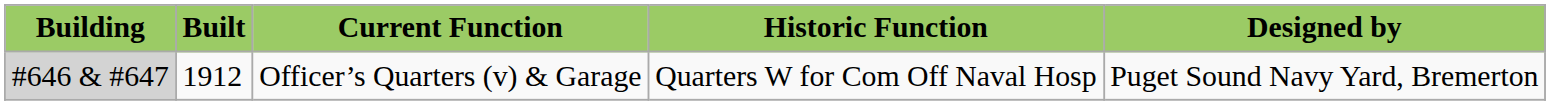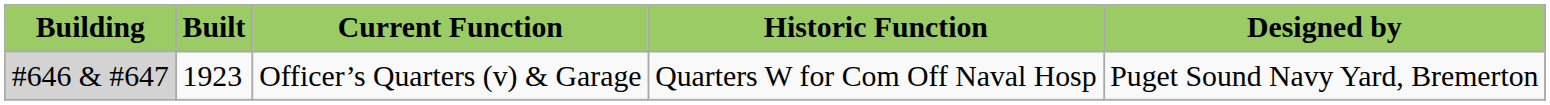Officer’s Quarters (v) & Garage | Built: 1912 -> 1923
